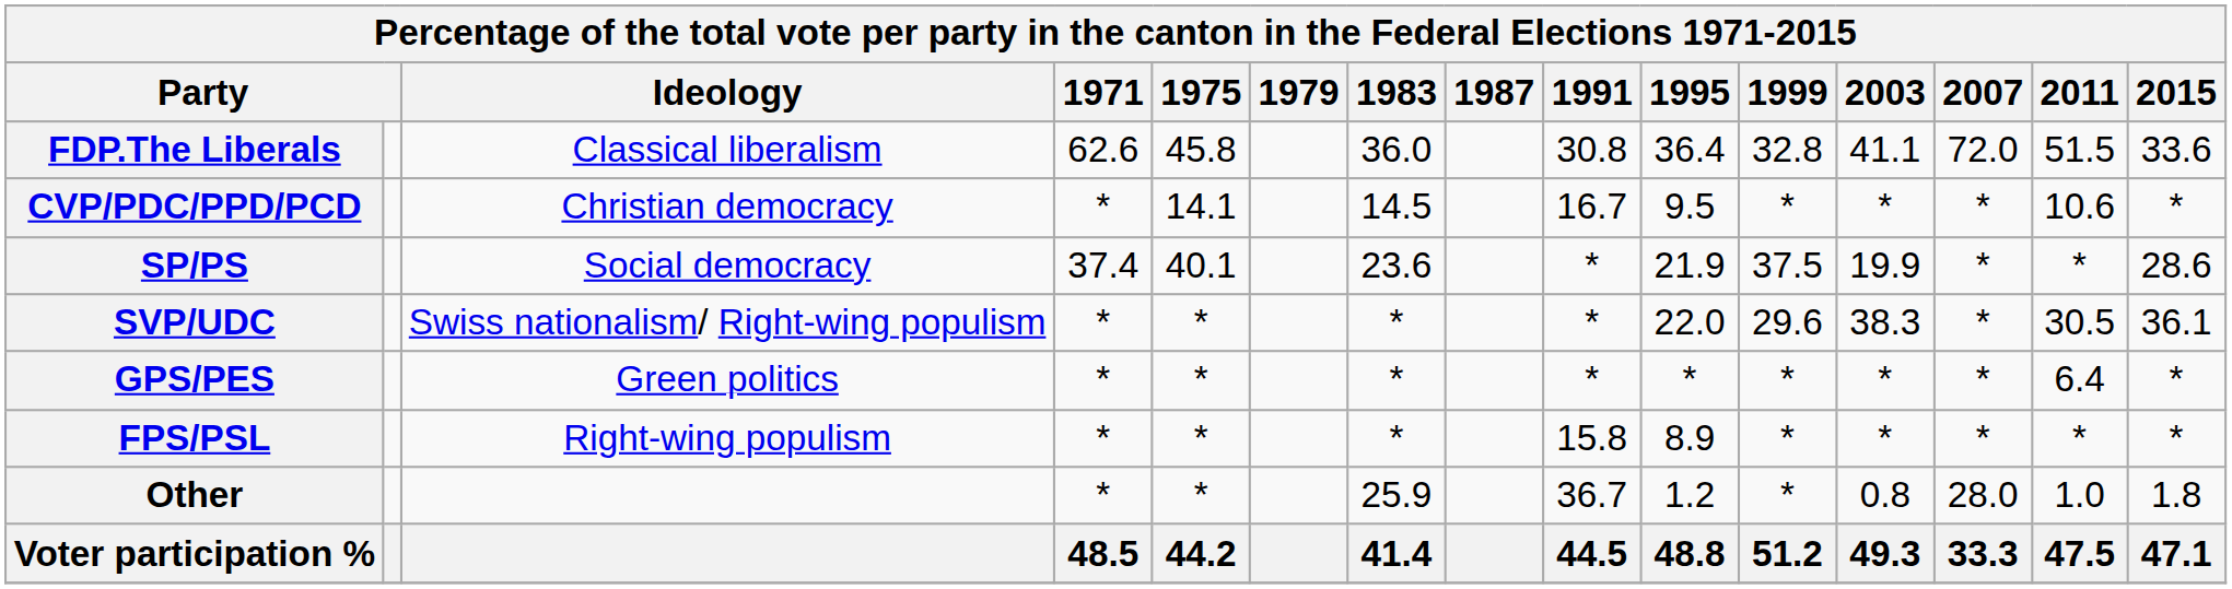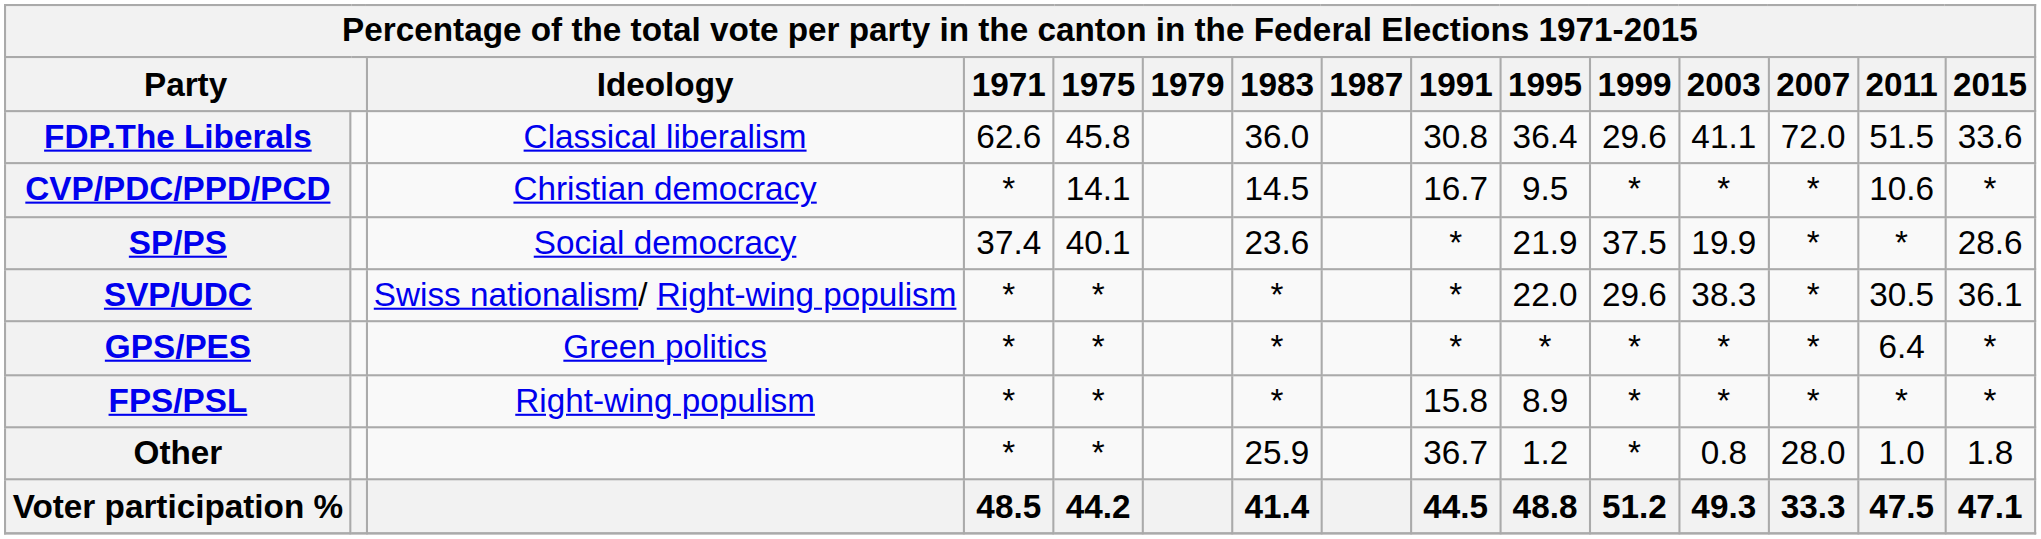FDP.The Liberals | 1999: 32.8 -> 29.6
